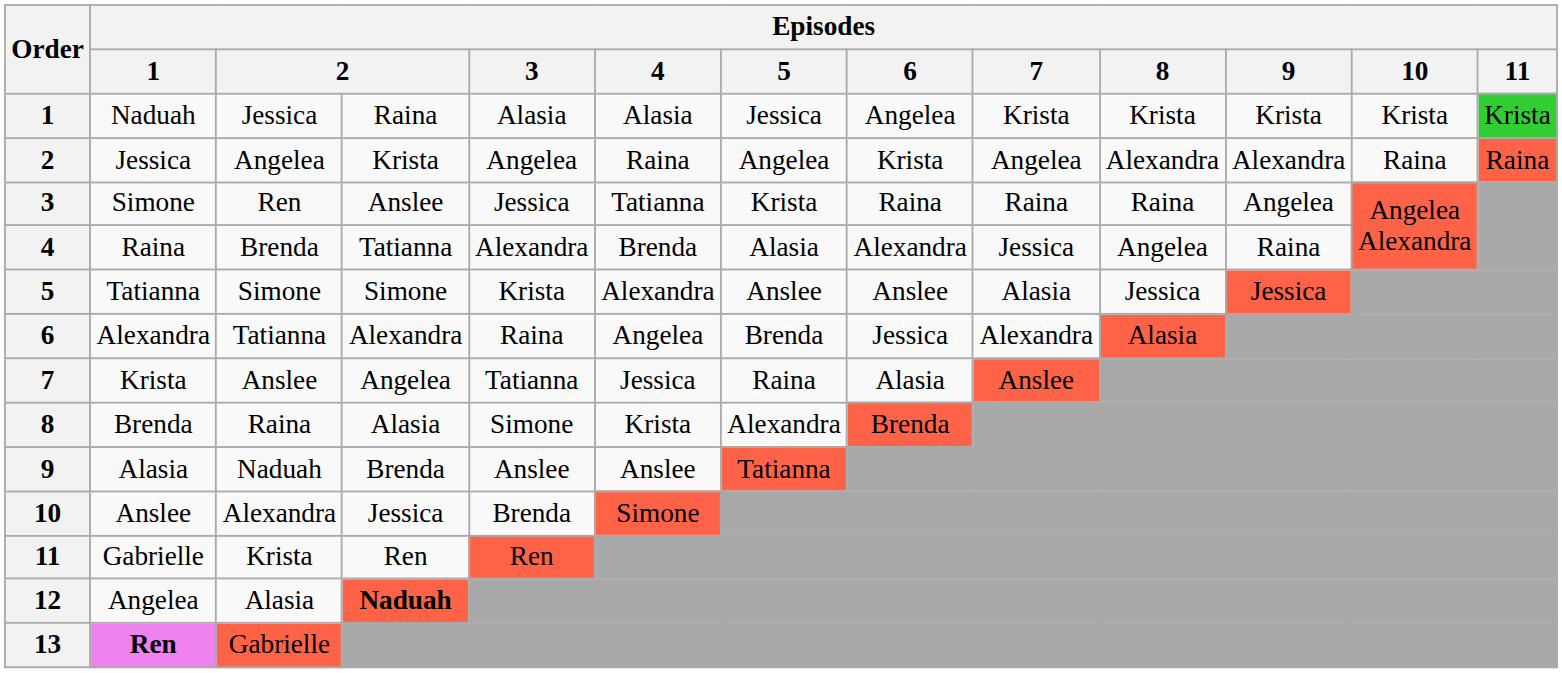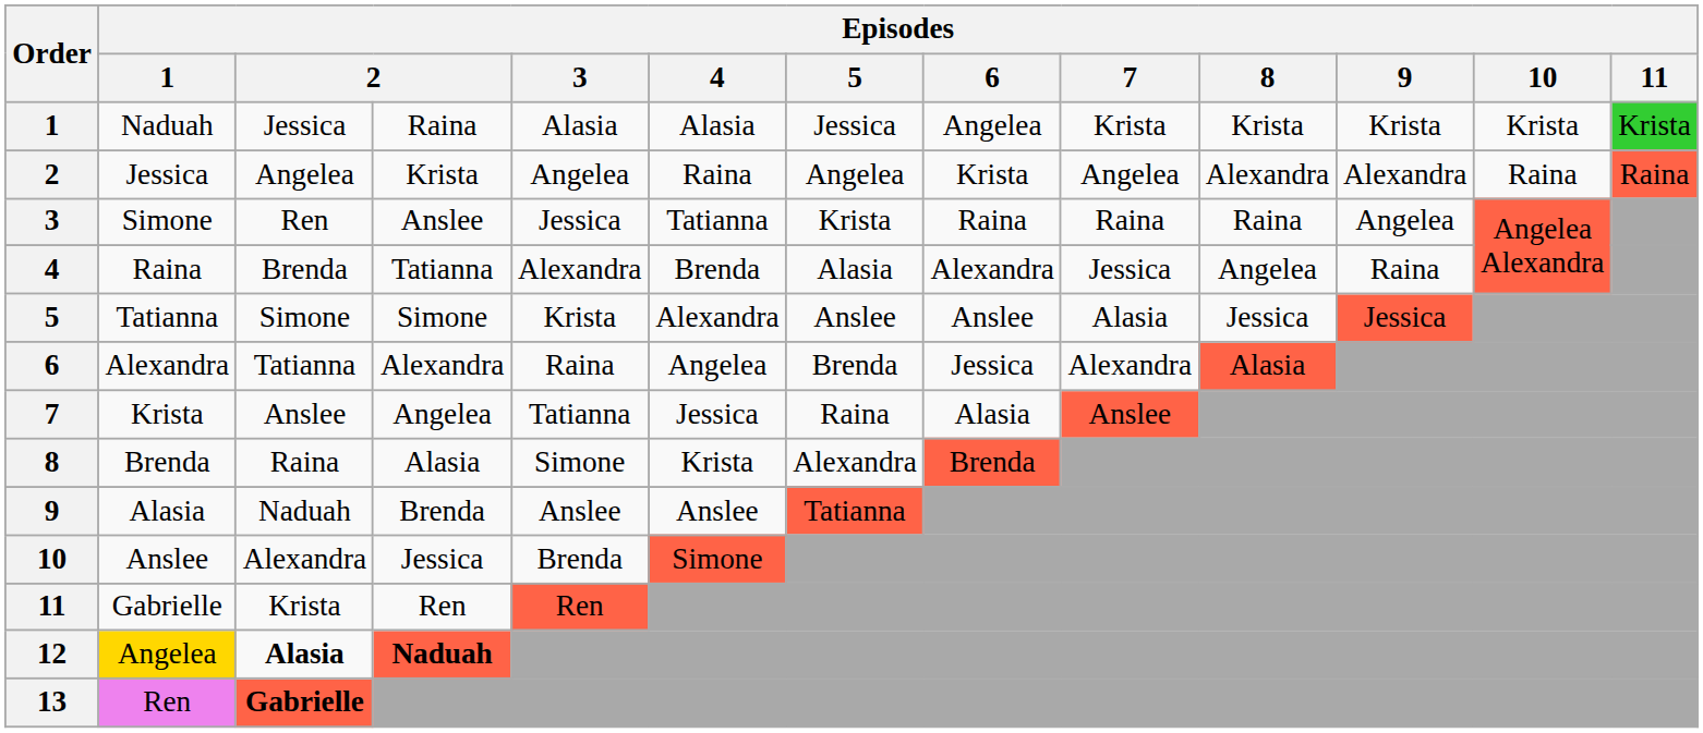12 | Episodes / 1: no background -> gold background
12 | column 3: normal -> bold
13 | Episodes / 1: bold -> normal
13 | column 3: normal -> bold
